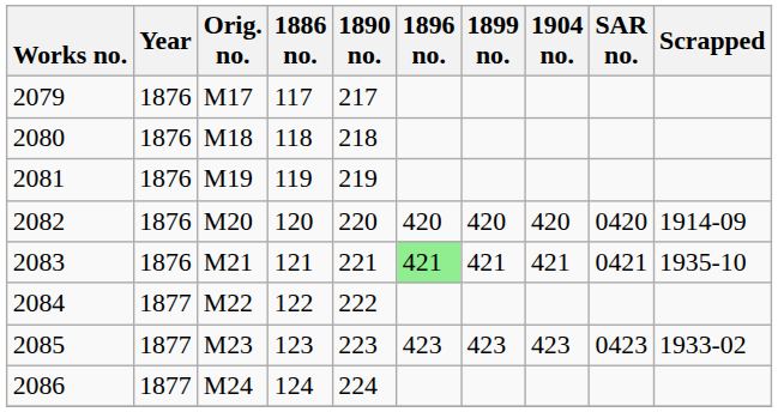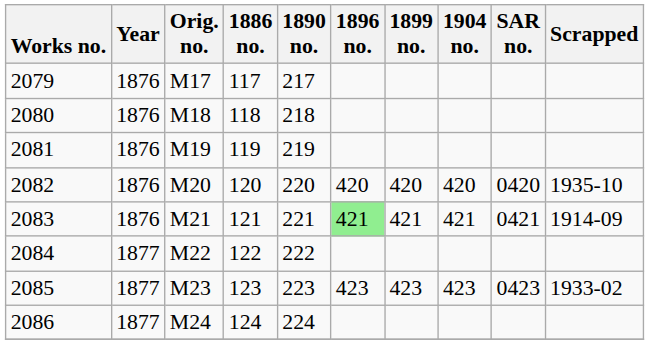2082 | Scrapped: 1914-09 -> 1935-10
2083 | Scrapped: 1935-10 -> 1914-09
